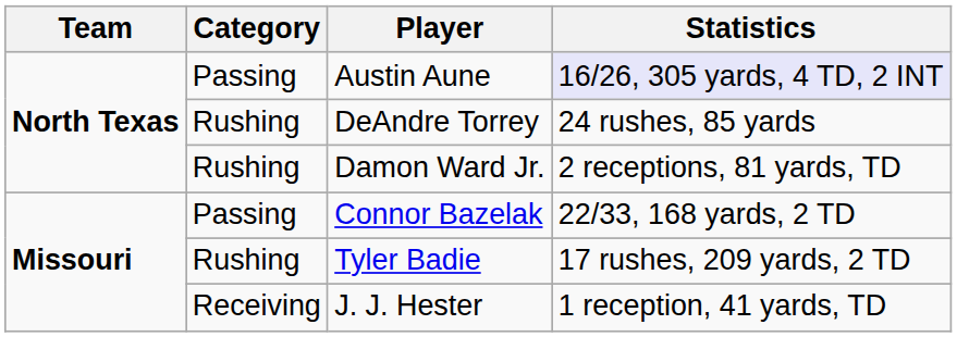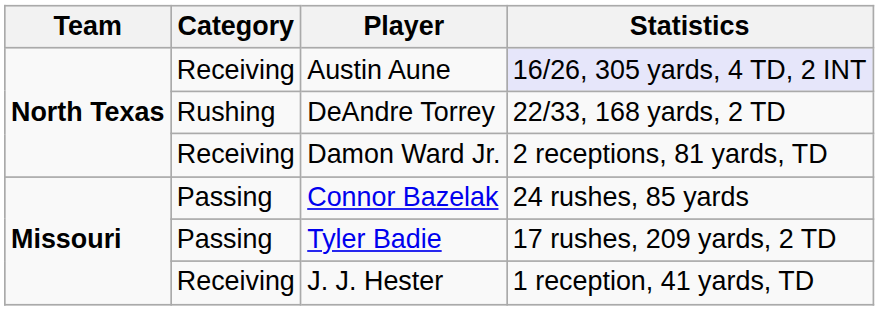Austin Aune | Category: Passing -> Receiving
DeAndre Torrey | Statistics: 24 rushes, 85 yards -> 22/33, 168 yards, 2 TD
Damon Ward Jr. | Category: Rushing -> Receiving
Connor Bazelak | Statistics: 22/33, 168 yards, 2 TD -> 24 rushes, 85 yards
Tyler Badie | Category: Rushing -> Passing
